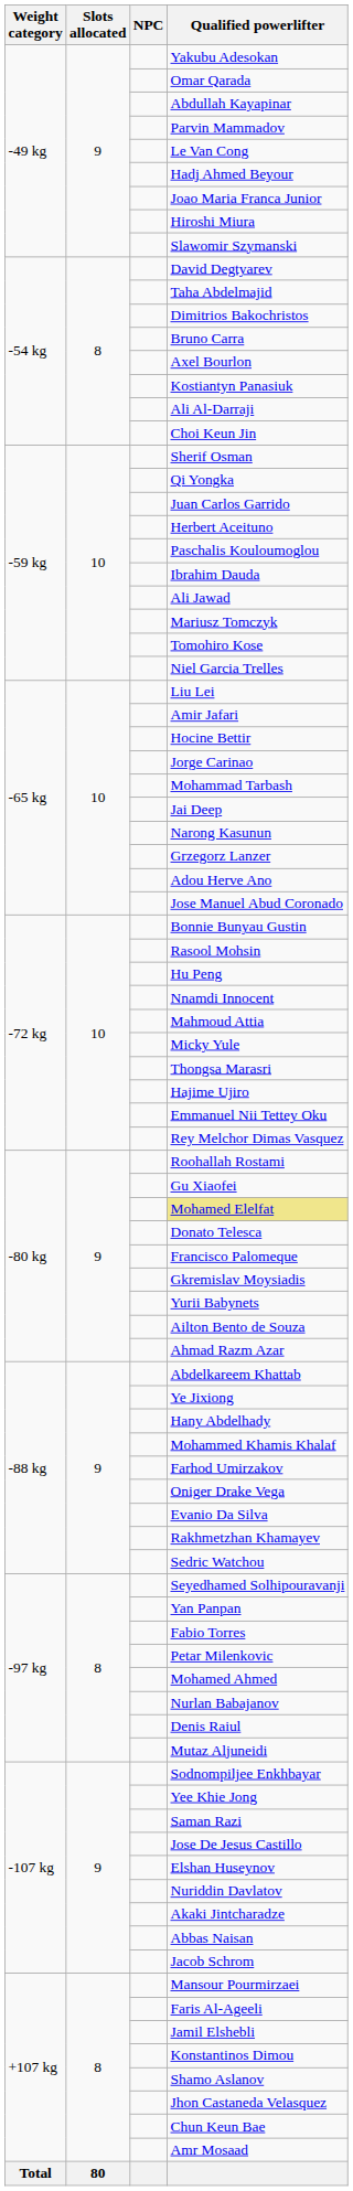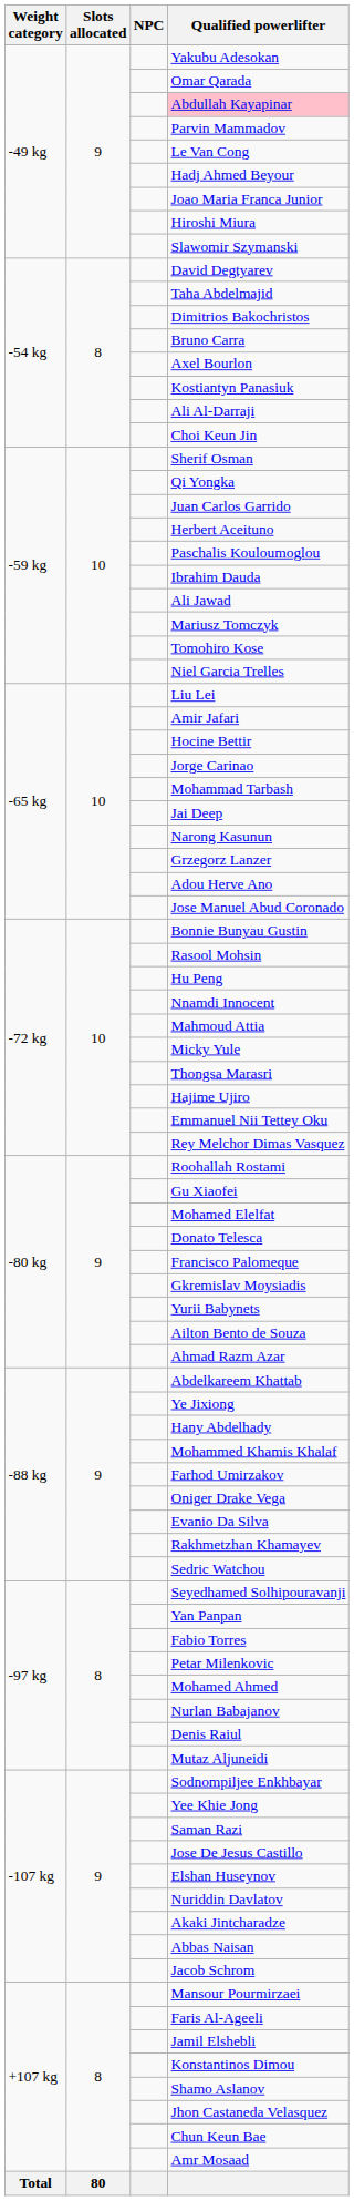Abdullah Kayapinar | Qualified powerlifter: no background -> pink background
Mohamed Elelfat | Qualified powerlifter: khaki background -> no background
